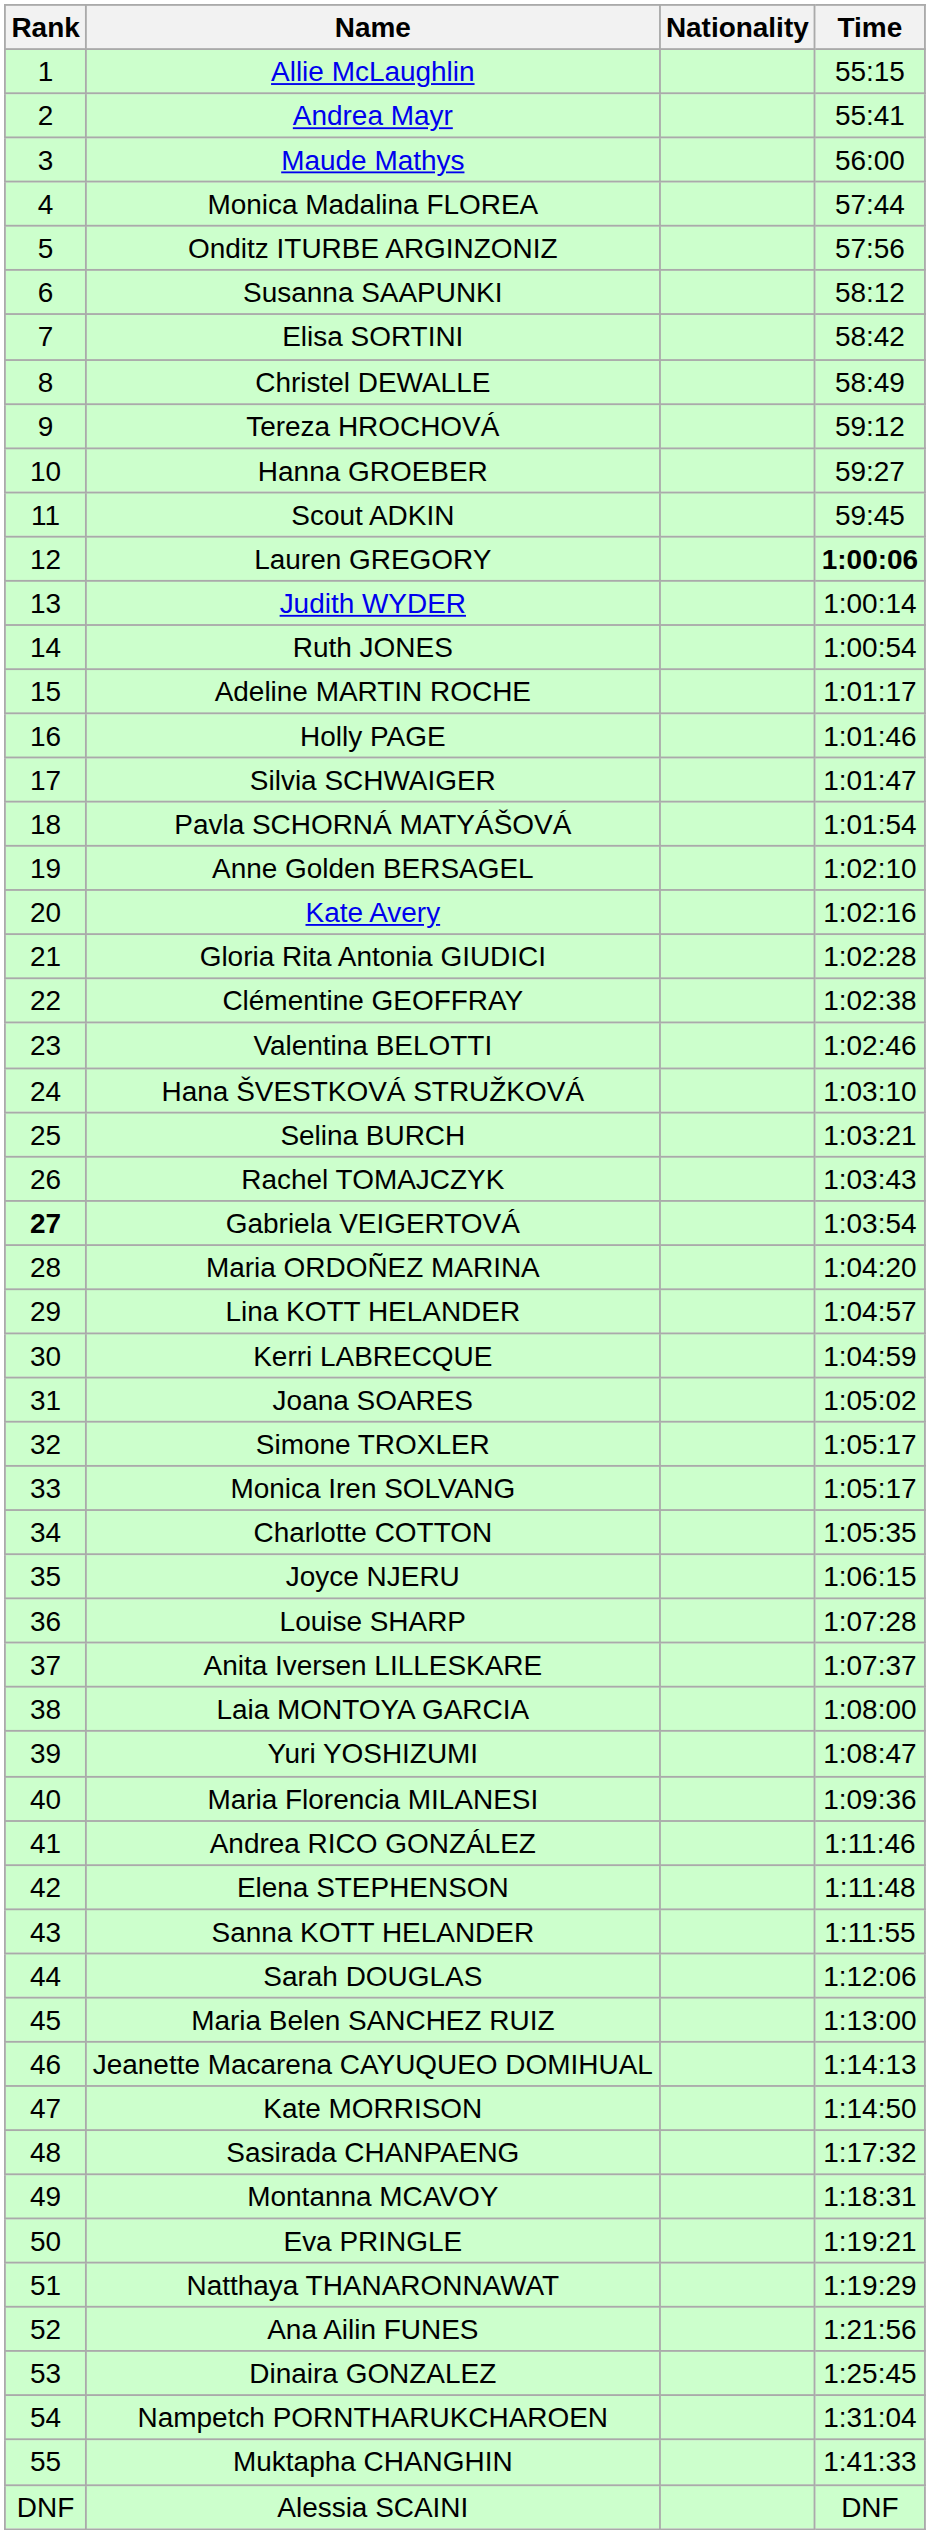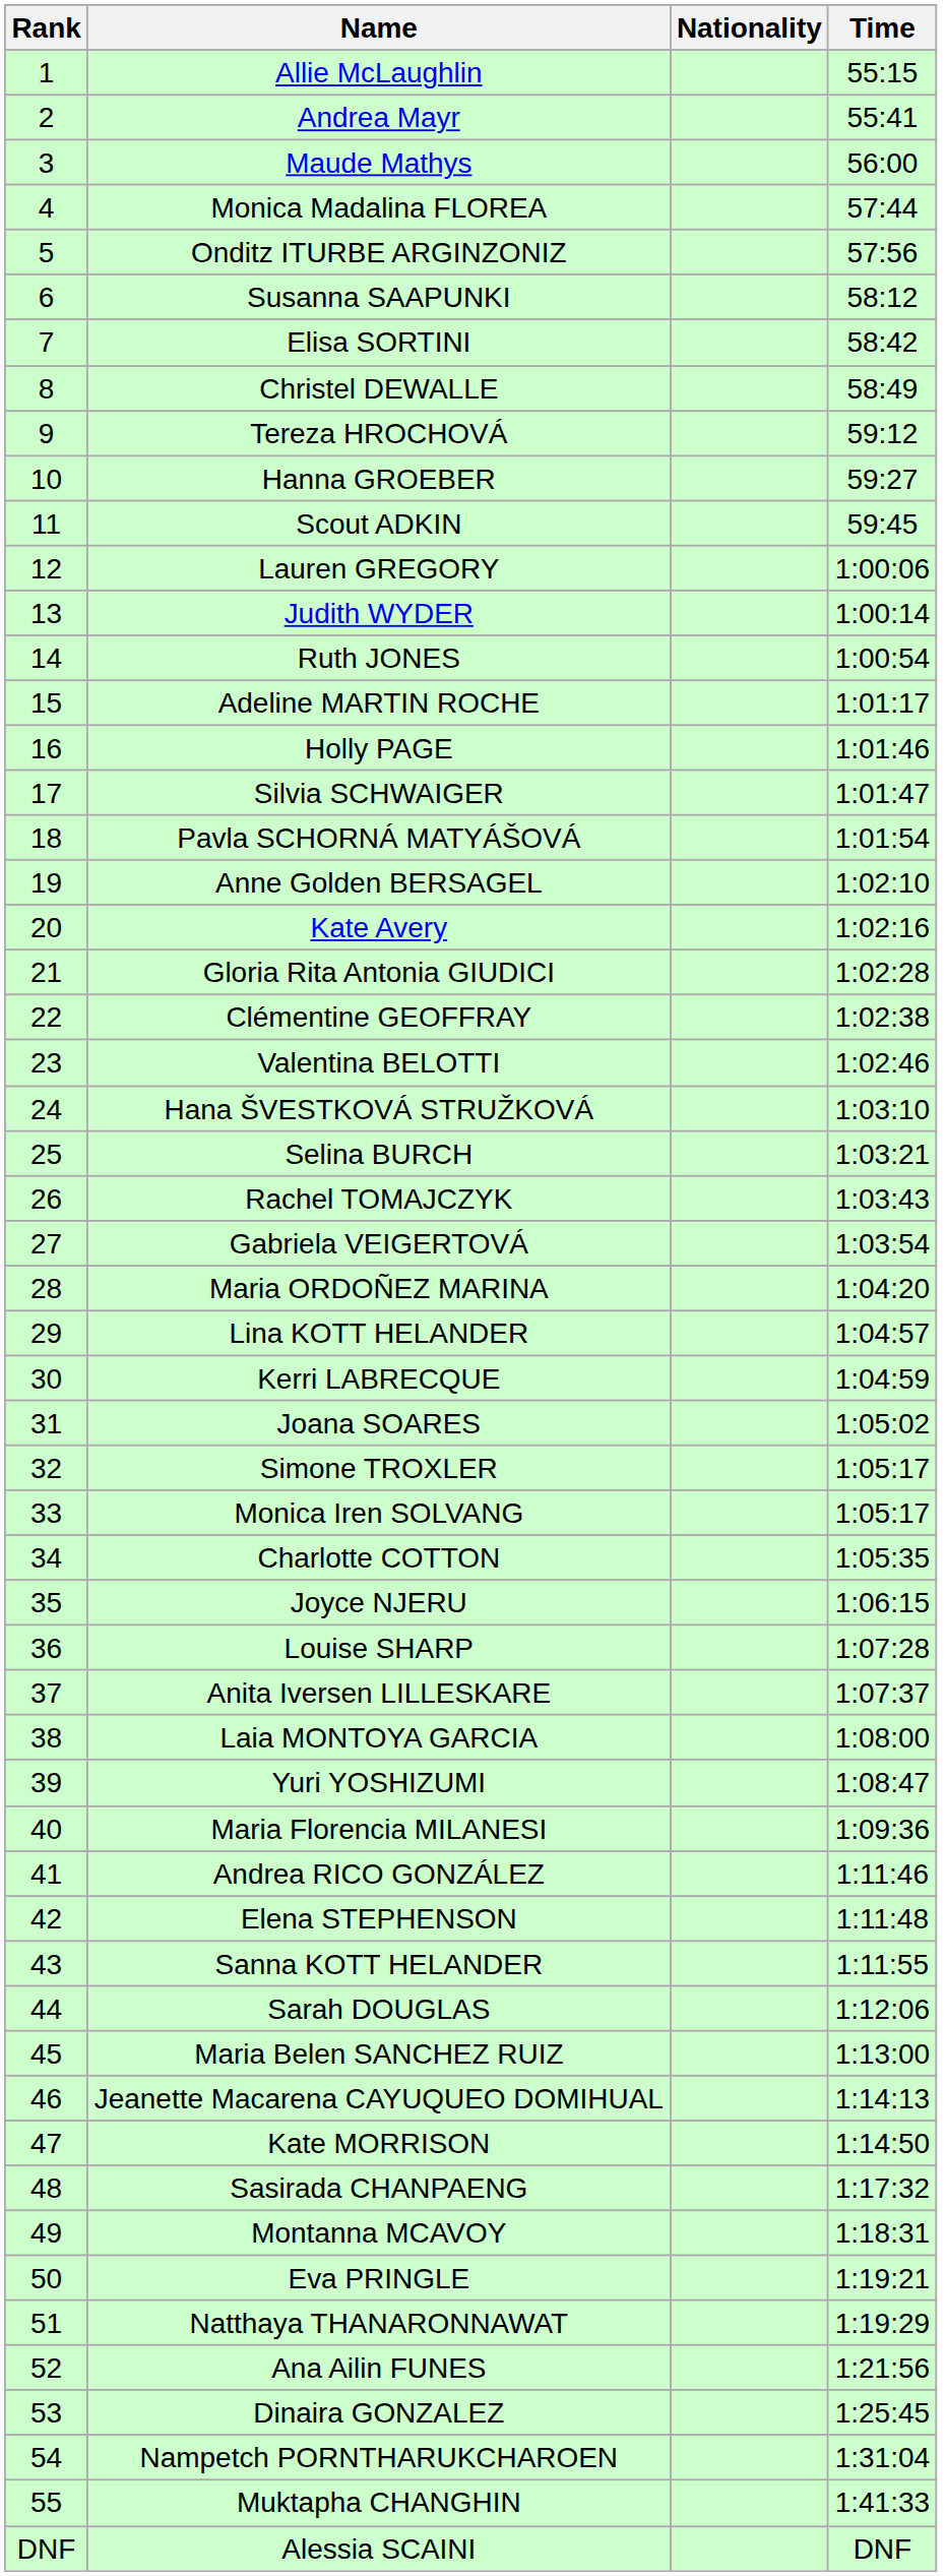Lauren GREGORY | Time: bold -> normal
Gabriela VEIGERTOVÁ | Rank: bold -> normal
